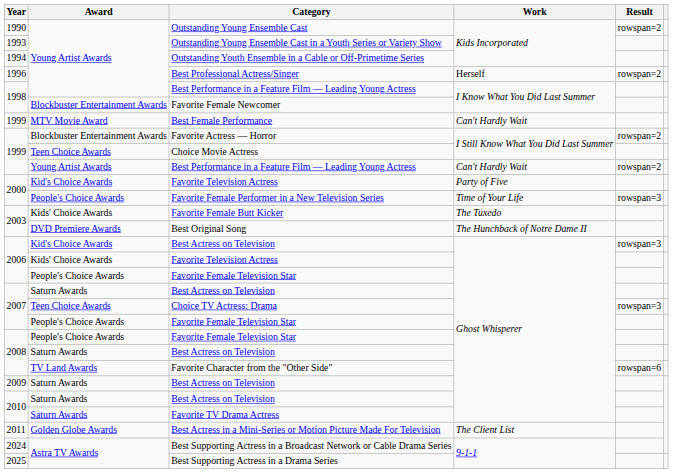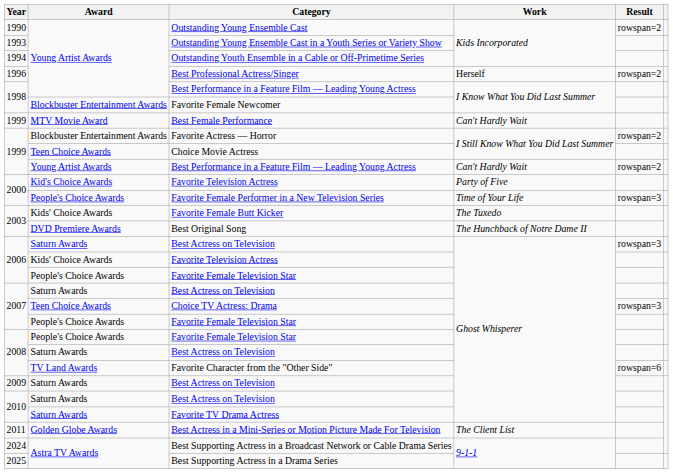2006 / Best Actress on Television | Award: Kid's Choice Awards -> Saturn Awards
